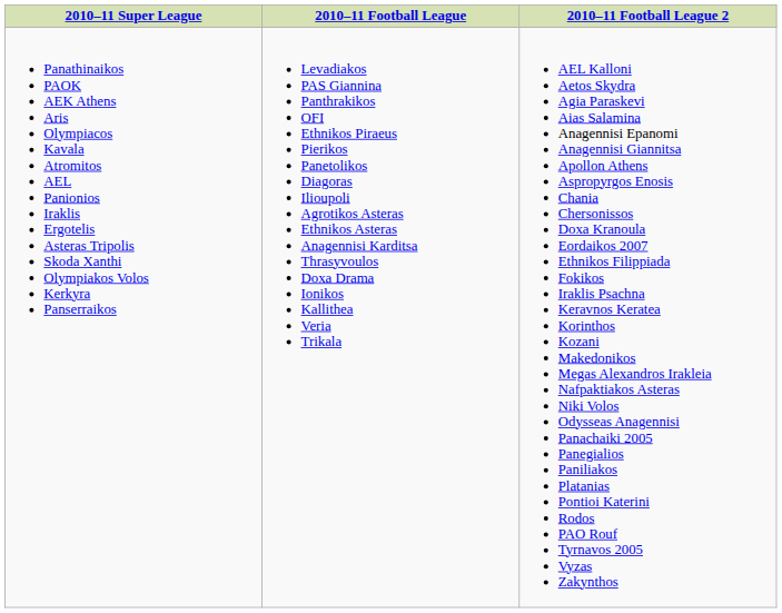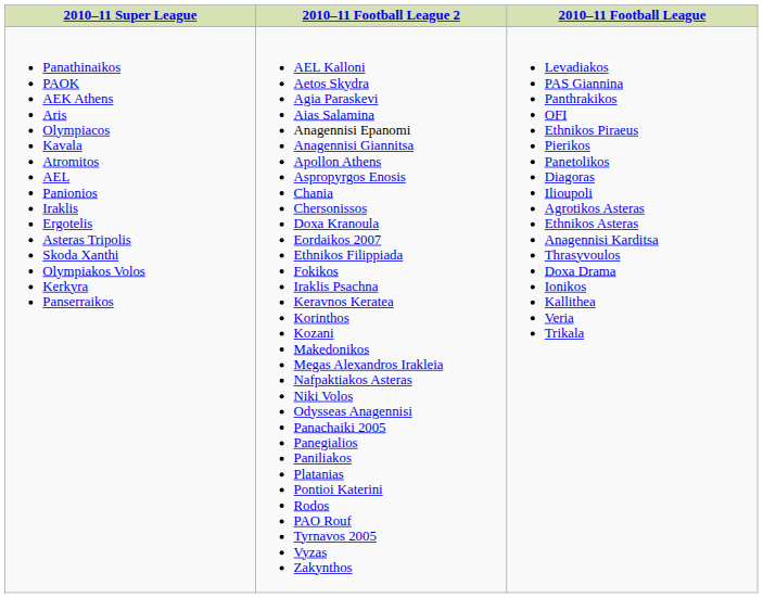columns swapped: 2010–11 Football League <-> 2010–11 Football League 2
